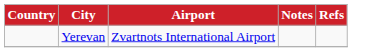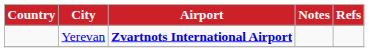Yerevan | Airport: normal -> bold
